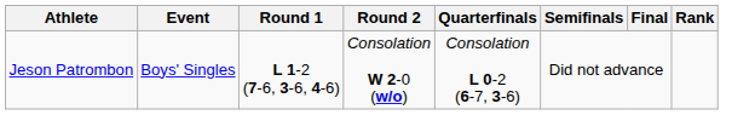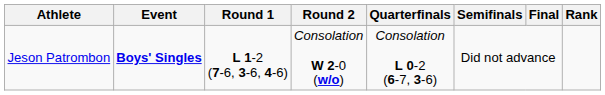Jeson Patrombon | Event: normal -> bold
